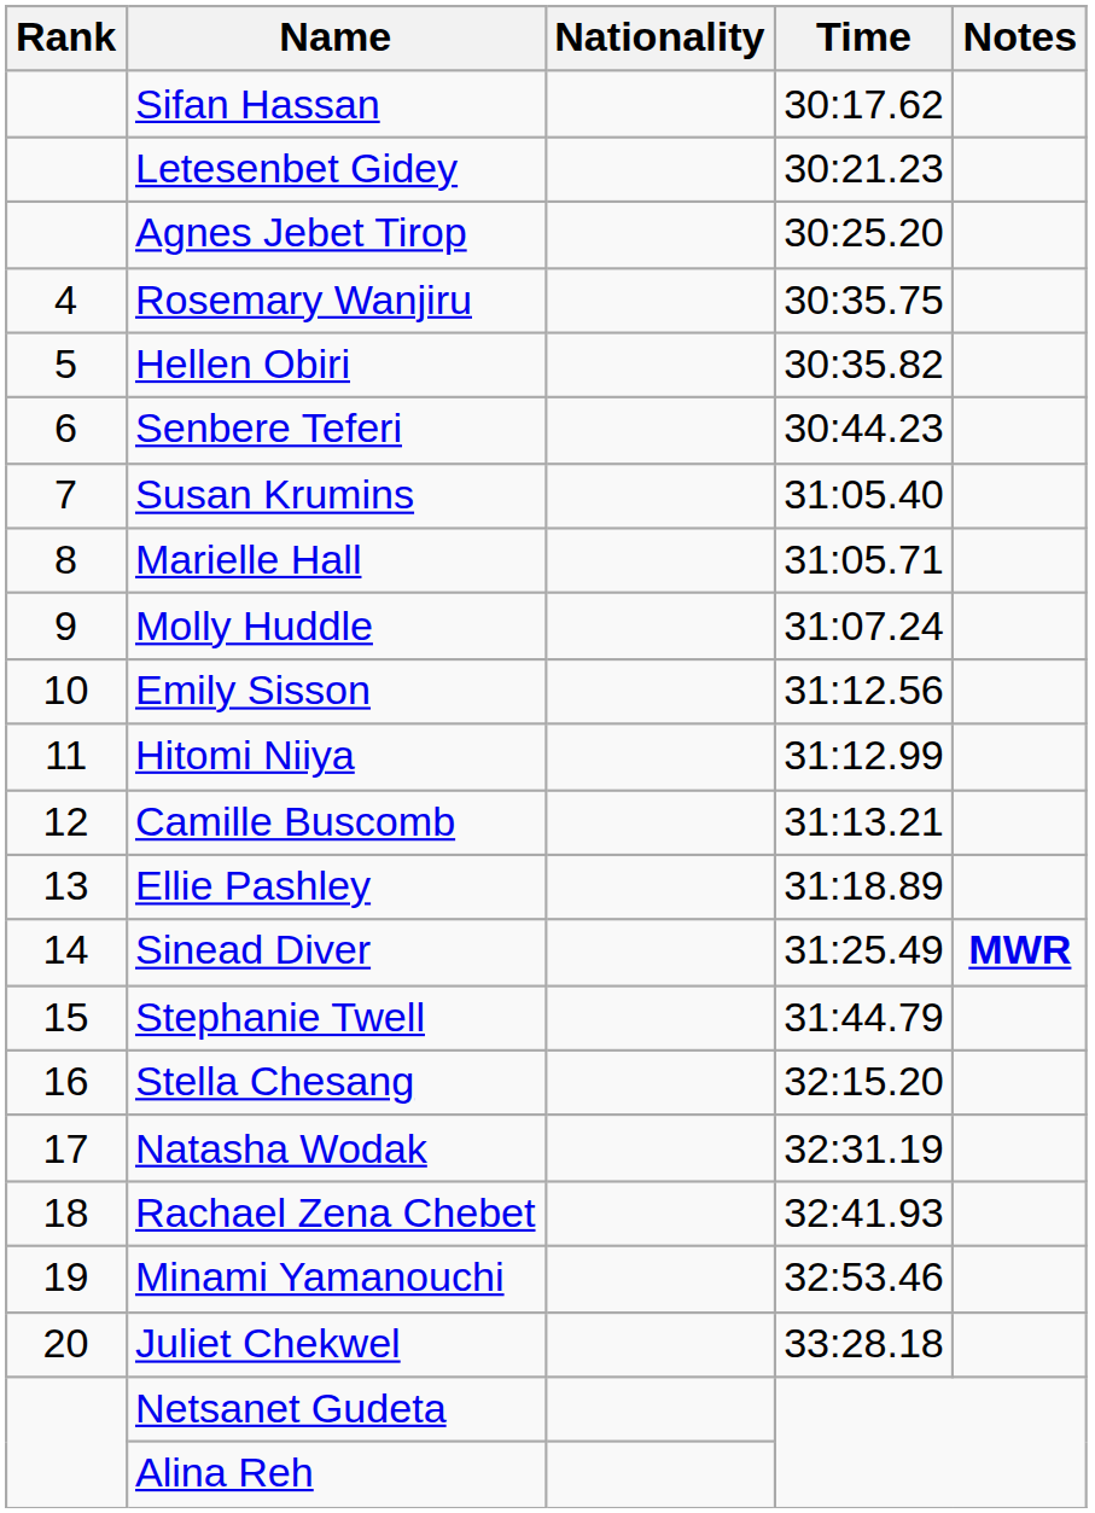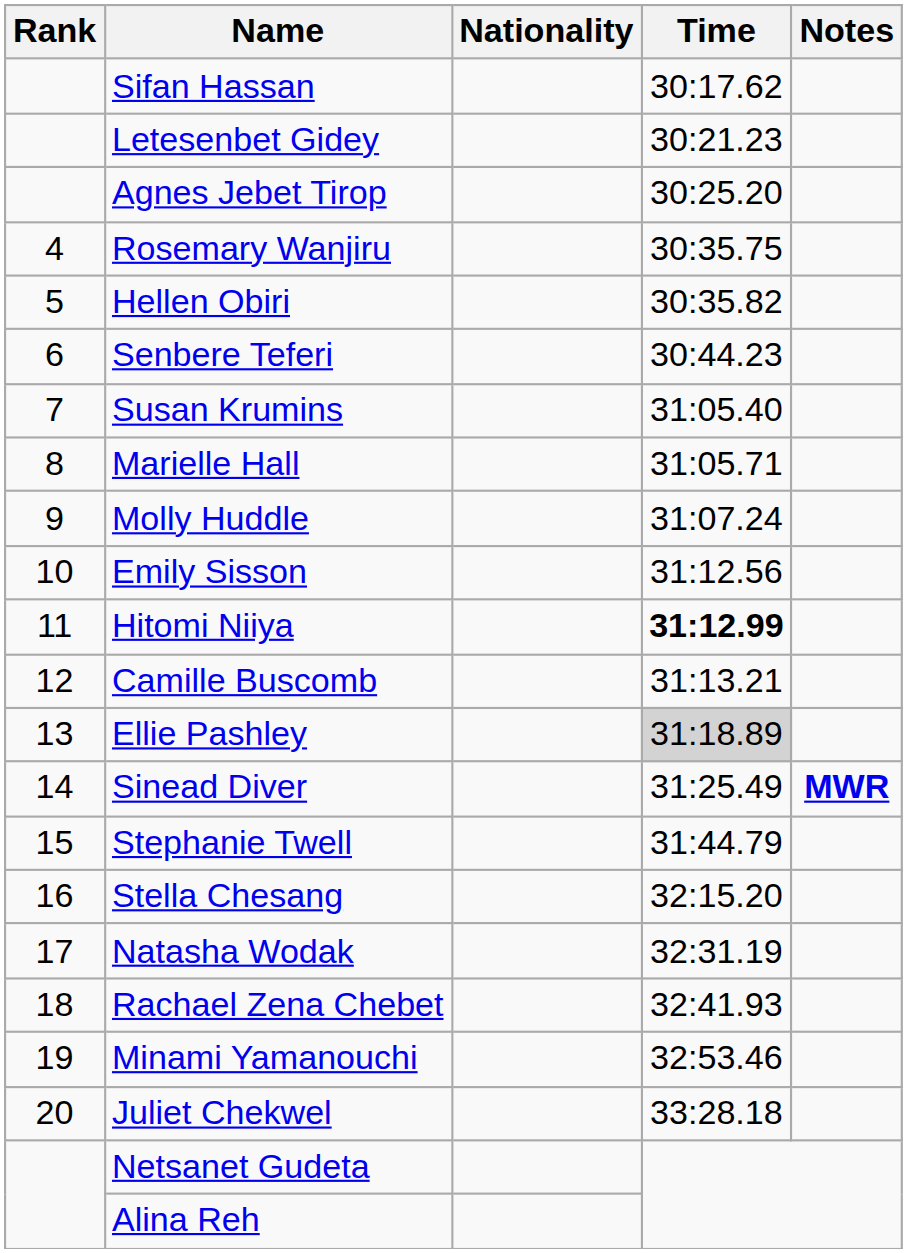Hitomi Niiya | Time: normal -> bold
Ellie Pashley | Time: no background -> lightgrey background
